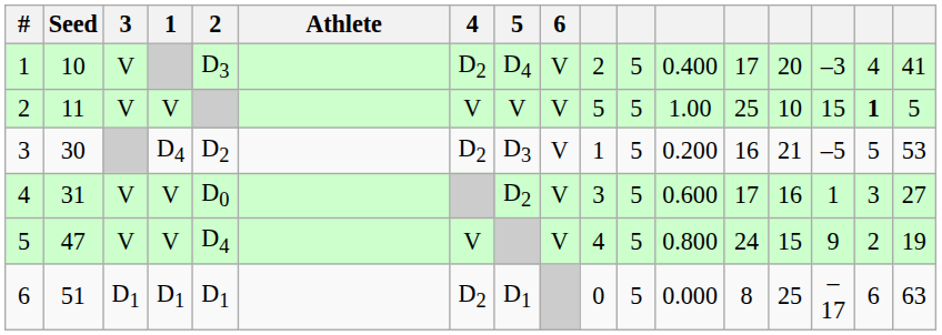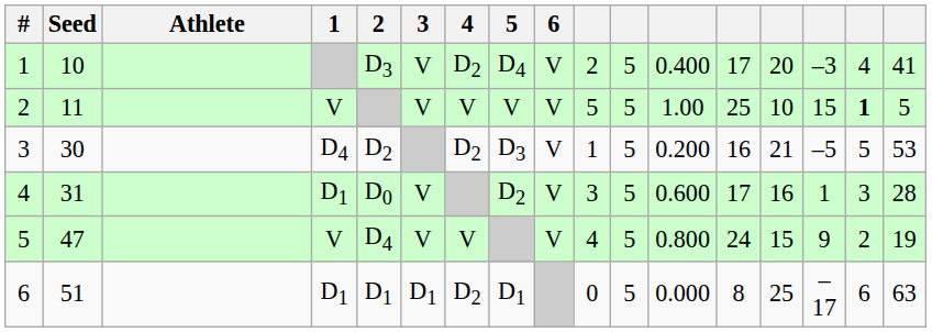columns swapped: Athlete <-> 3
row 5 | 1: V -> D1
row 5 | column 17: 27 -> 28
